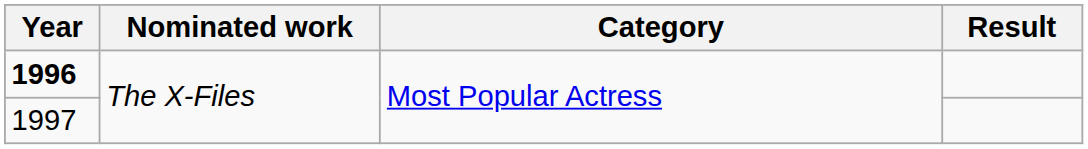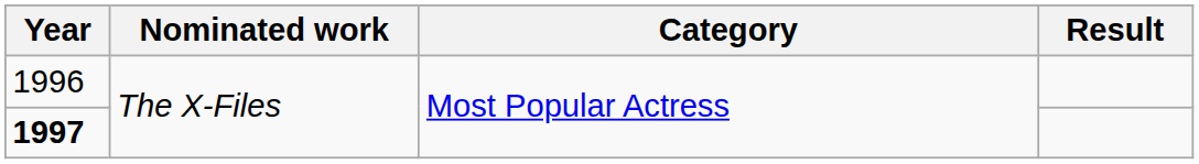1996 | Year: bold -> normal
1997 | Year: normal -> bold
